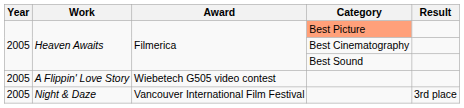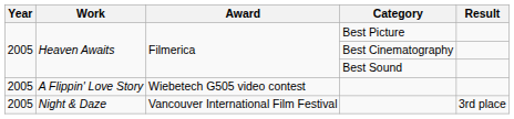Best Picture | Category: lightsalmon background -> no background
